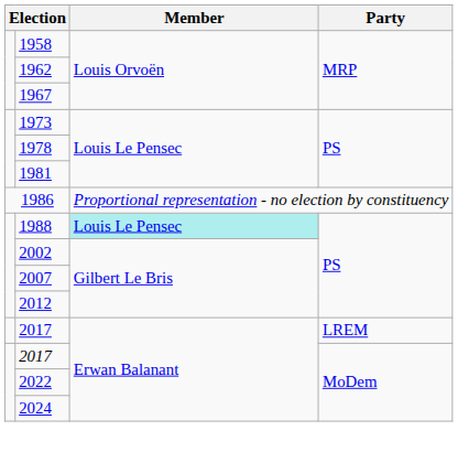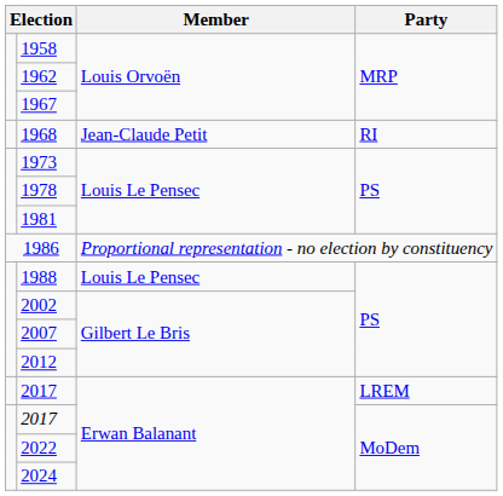+ row: 1968 | Jean-Claude Petit | RI
1988 | Member: paleturquoise background -> no background
